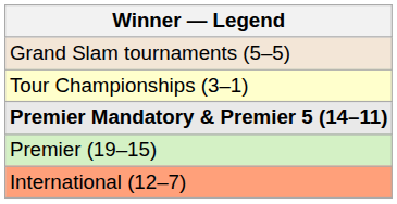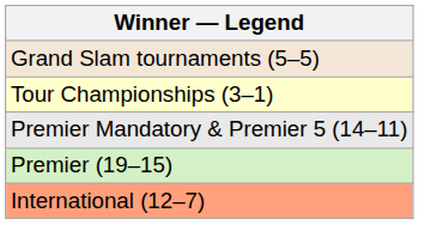row 4 | column 1: bold -> normal
